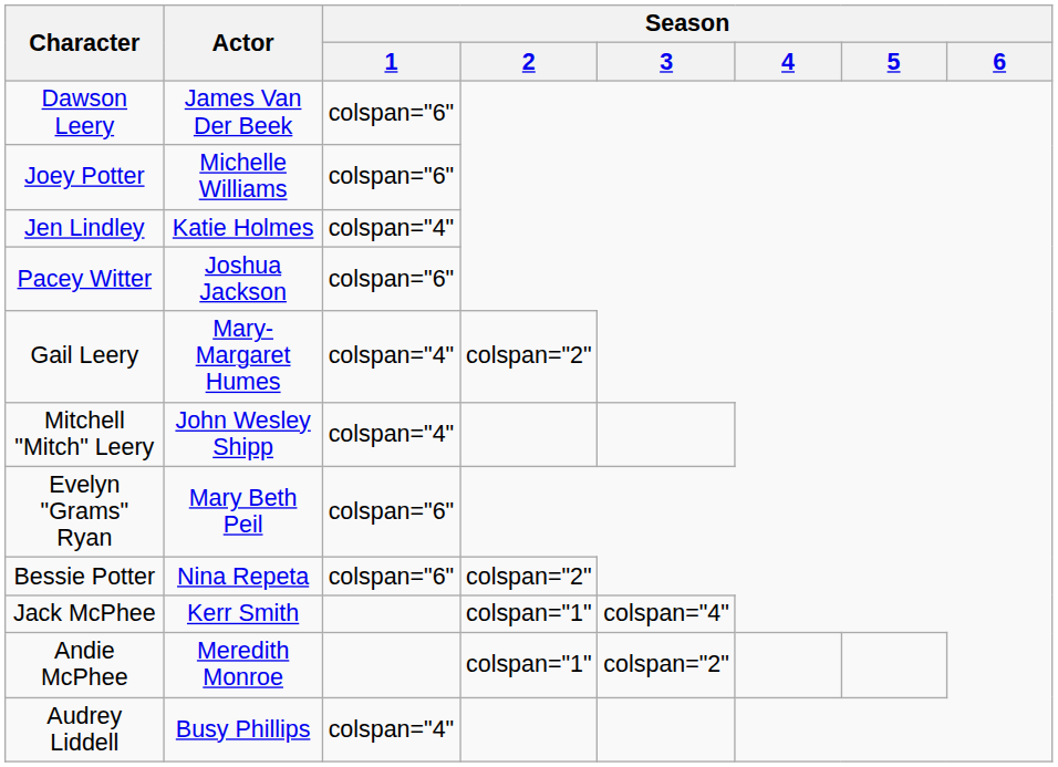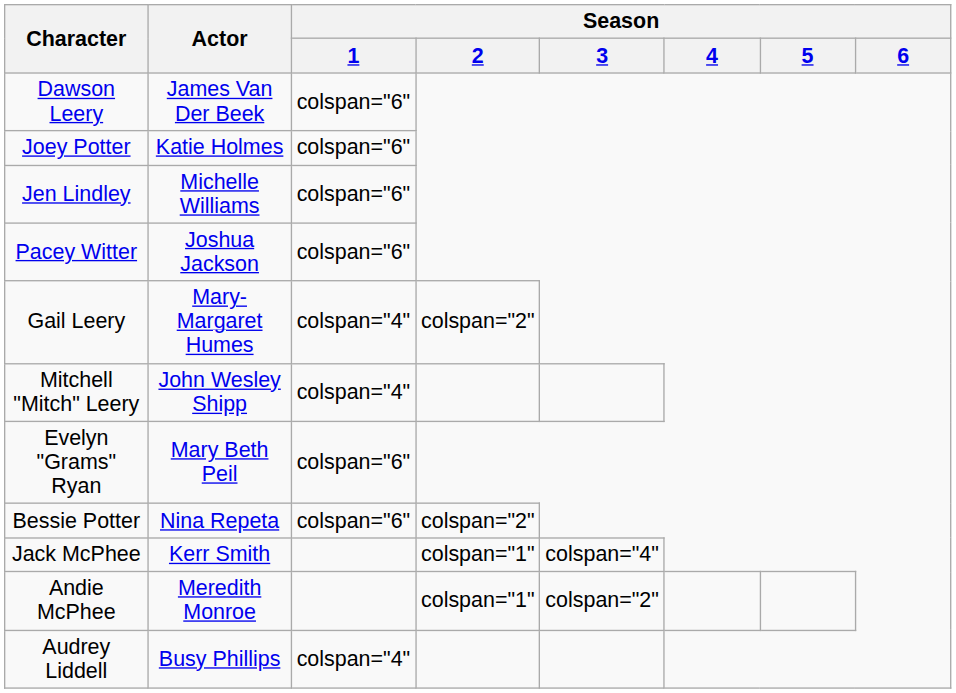Joey Potter | Actor: Michelle Williams -> Katie Holmes
Jen Lindley | Actor: Katie Holmes -> Michelle Williams
Jen Lindley | Season / 1: colspan="4" -> colspan="6"
